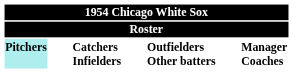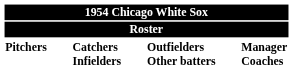Pitchers | column 1: paleturquoise background -> no background
